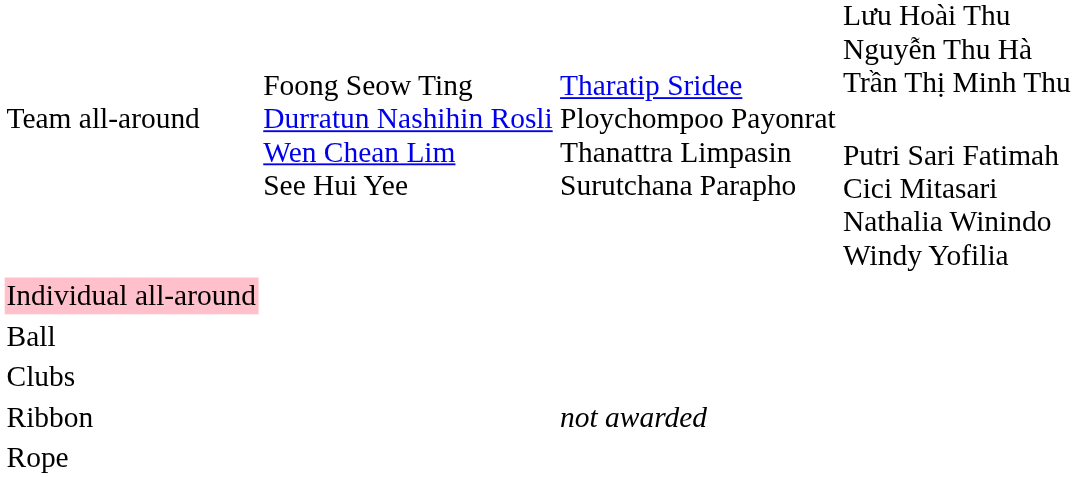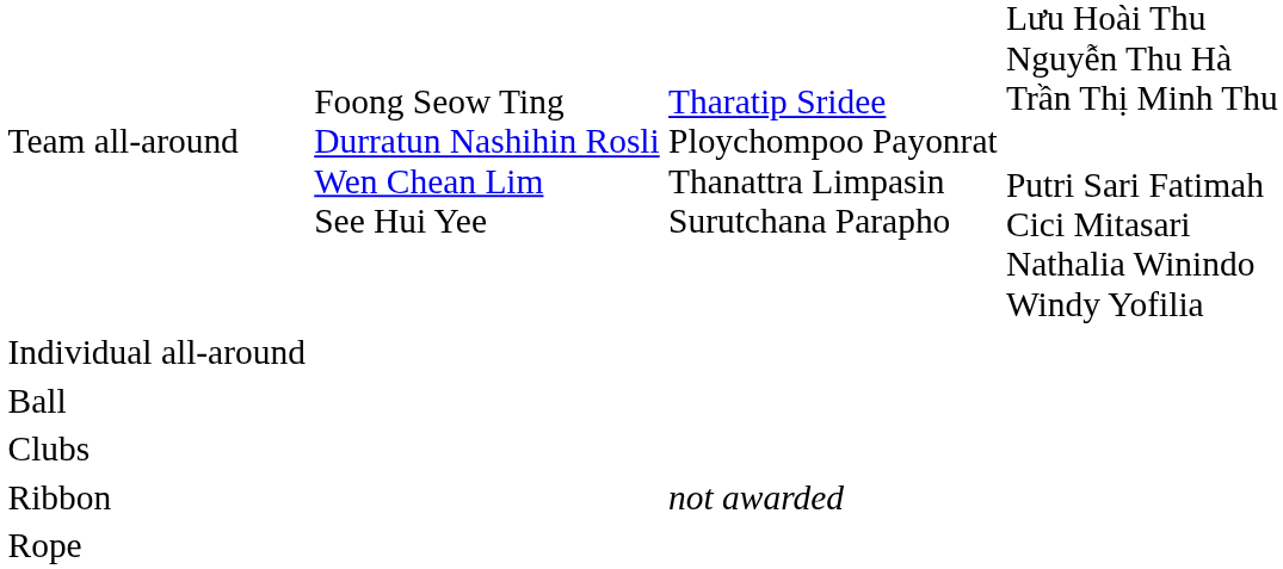row 3 | column 1: pink background -> no background
